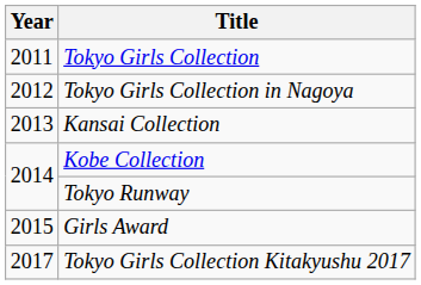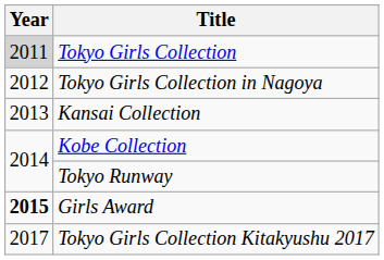Tokyo Girls Collection | Year: no background -> lightgrey background
Girls Award | Year: normal -> bold
